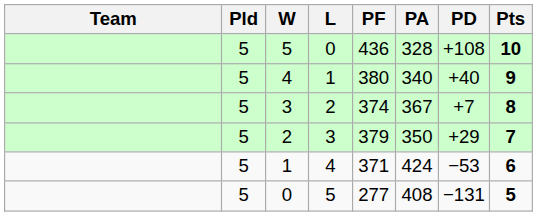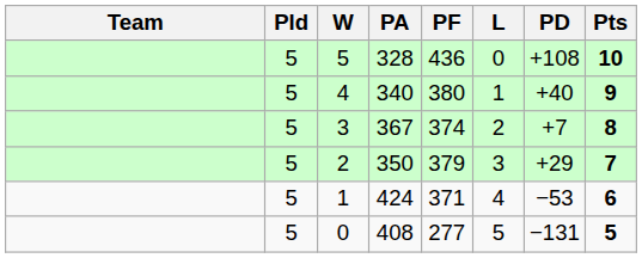columns swapped: L <-> PA
